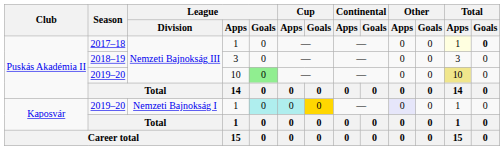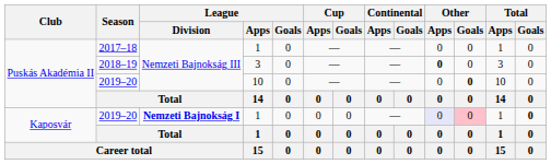2017–18 | Total / Apps: lightyellow background -> no background
2017–18 | Total / Goals: bold -> normal
2018–19 | Other / Apps: normal -> bold
2019–20 / 10 | League / Goals: lightgreen background -> no background
2019–20 / 10 | Other / Goals: normal -> bold
2019–20 / 10 | Total / Apps: khaki background -> no background
2019–20 / 1 | League / Division: normal -> bold
2019–20 / 1 | League / Goals: paleturquoise background -> no background
2019–20 / 1 | Cup / Apps: paleturquoise background -> no background
2019–20 / 1 | Cup / Goals: gold background -> no background
2019–20 / 1 | Other / Goals: no background -> pink background
2019–20 / 1 | Total / Goals: normal -> bold
